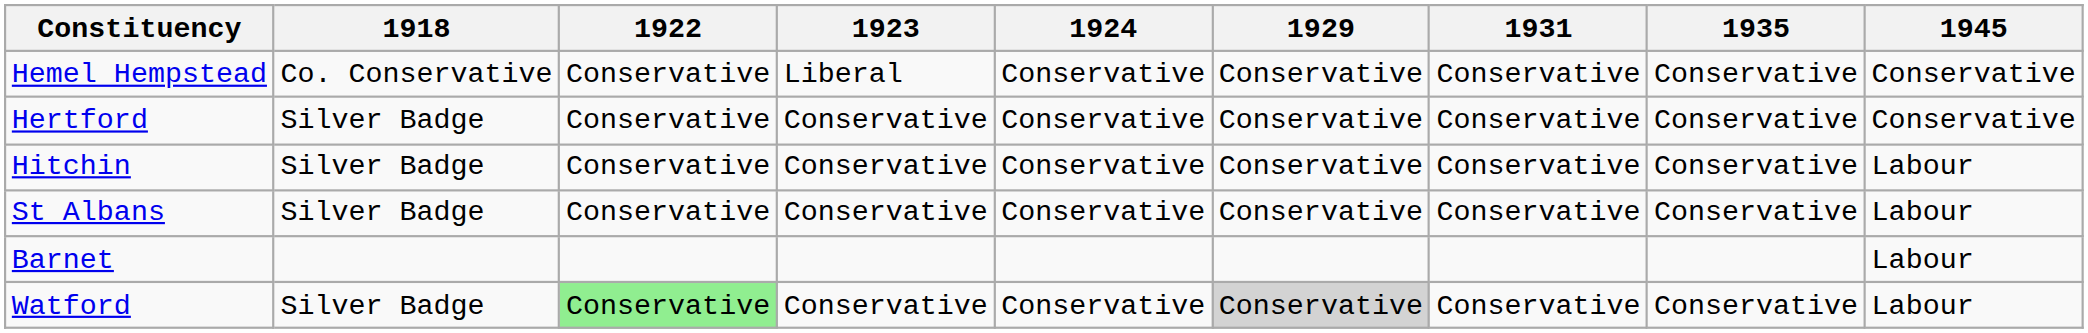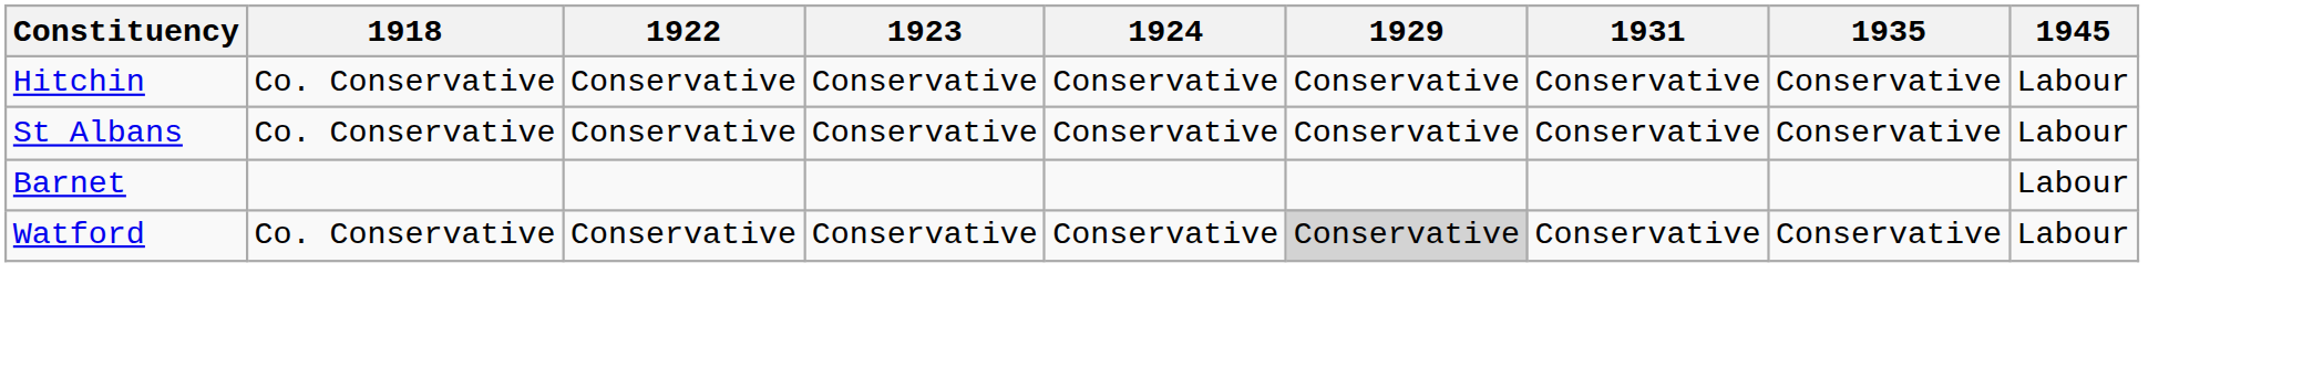- row: Hemel Hempstead | Co. Conservative | Conservative | Liberal | Conservative | Conservative | Conservative | Conservative | Conservative
- row: Hertford | Silver Badge | Conservative | Conservative | Conservative | Conservative | Conservative | Conservative | Conservative
Hitchin | 1918: Silver Badge -> Co. Conservative
St Albans | 1918: Silver Badge -> Co. Conservative
Watford | 1918: Silver Badge -> Co. Conservative
Watford | 1922: lightgreen background -> no background
